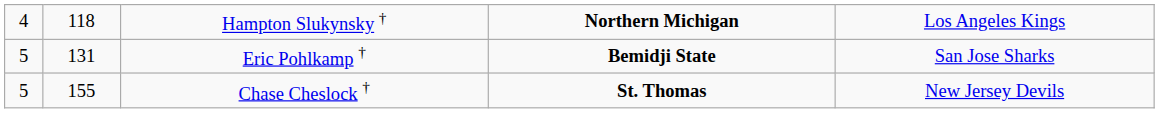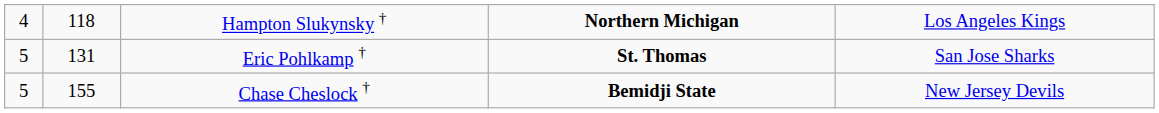Eric Pohlkamp † | column 4: Bemidji State -> St. Thomas
Chase Cheslock † | column 4: St. Thomas -> Bemidji State
